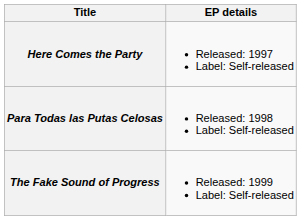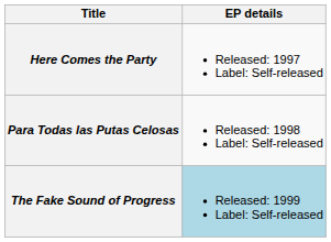The Fake Sound of Progress | EP details: no background -> lightblue background
